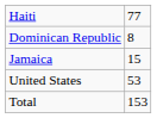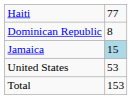Jamaica | column 2: no background -> lightblue background
